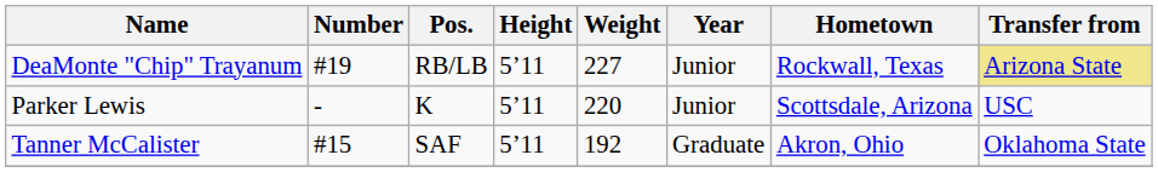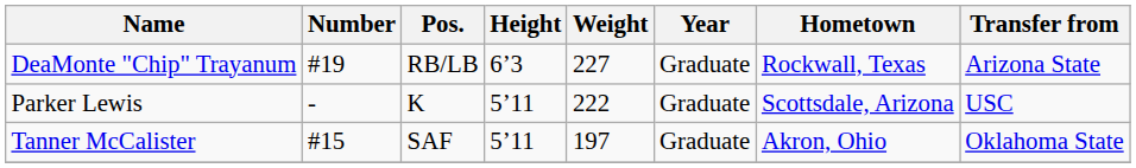DeaMonte "Chip" Trayanum | Height: 5’11 -> 6’3
DeaMonte "Chip" Trayanum | Year: Junior -> Graduate
DeaMonte "Chip" Trayanum | Transfer from: khaki background -> no background
Parker Lewis | Weight: 220 -> 222
Parker Lewis | Year: Junior -> Graduate
Tanner McCalister | Weight: 192 -> 197
